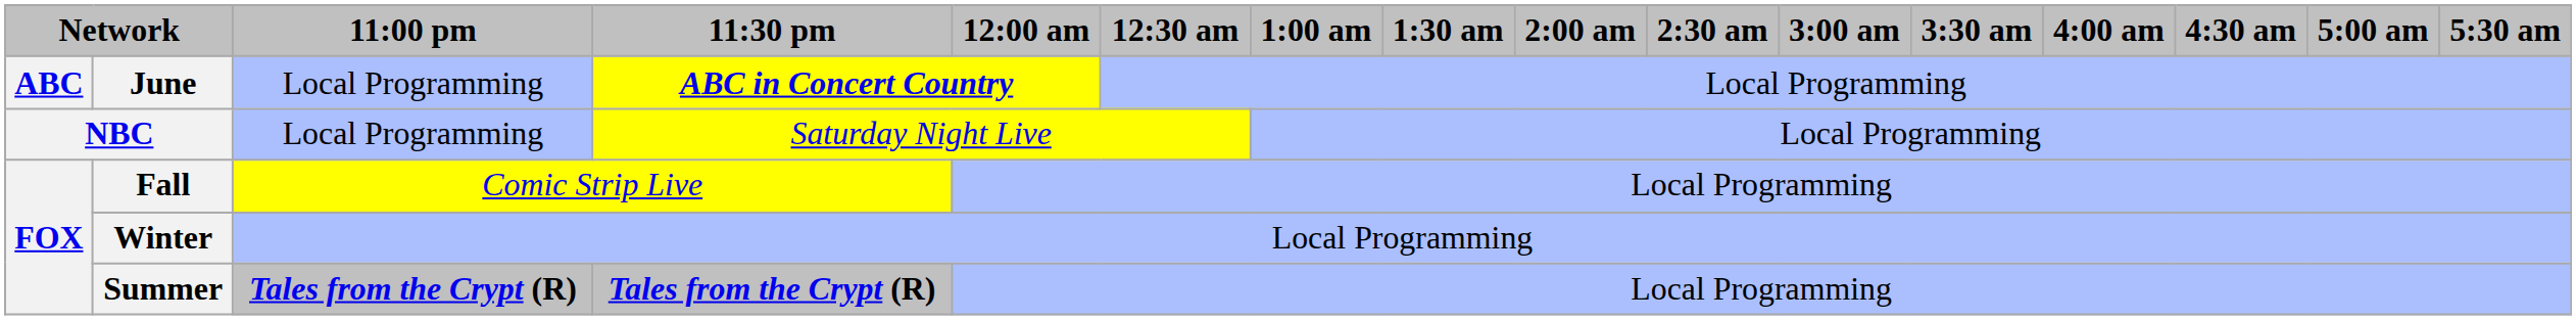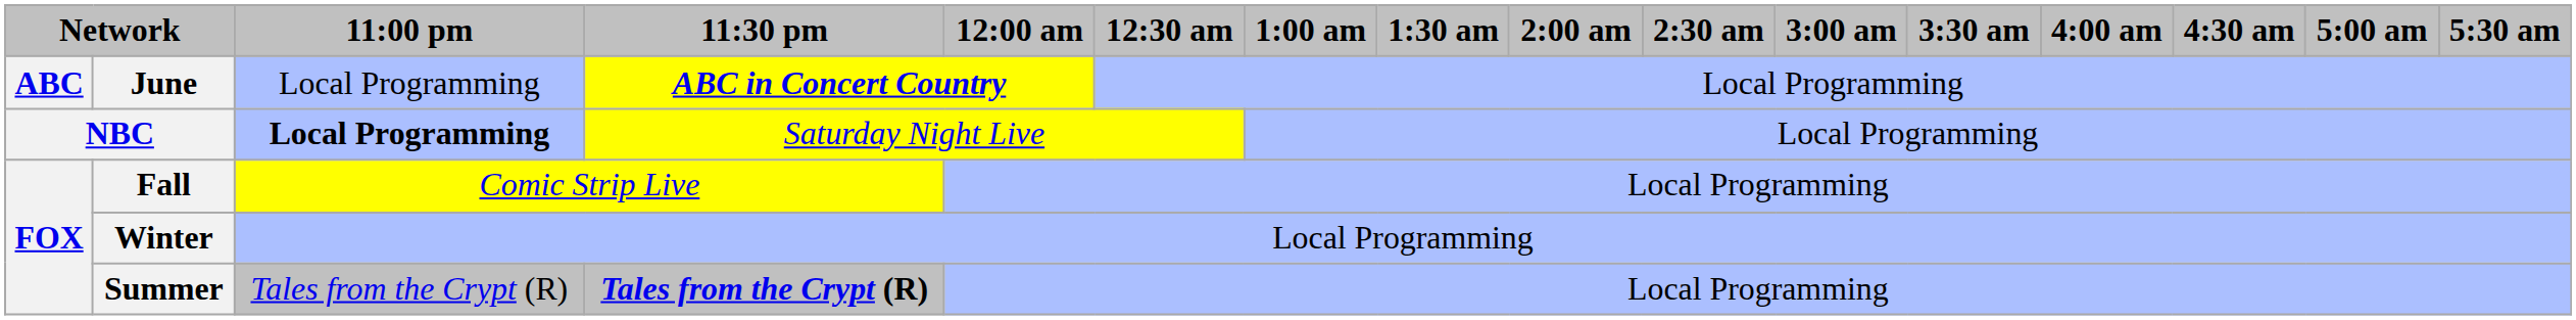NBC | 11:00 pm: normal -> bold
Summer | 11:00 pm: bold -> normal
